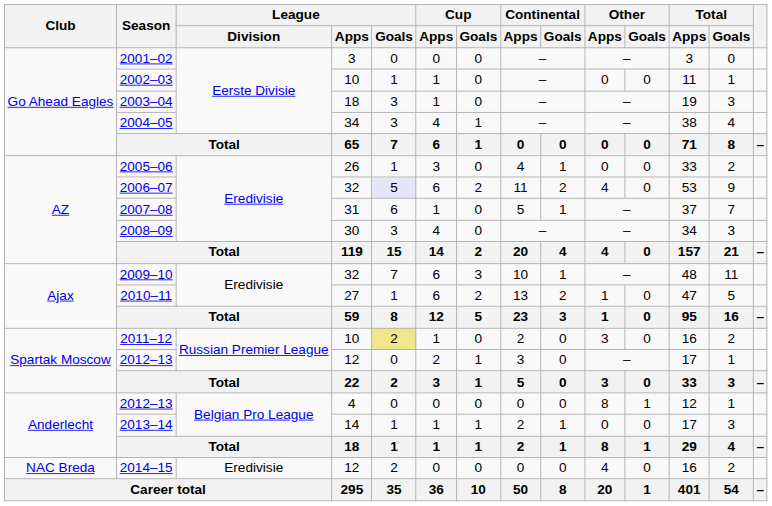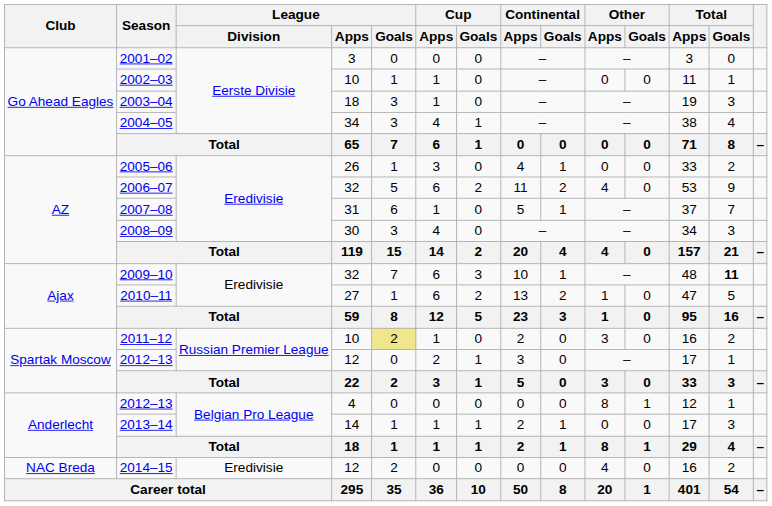2006–07 | League / Goals: lavender background -> no background
2009–10 | Total / Goals: normal -> bold
